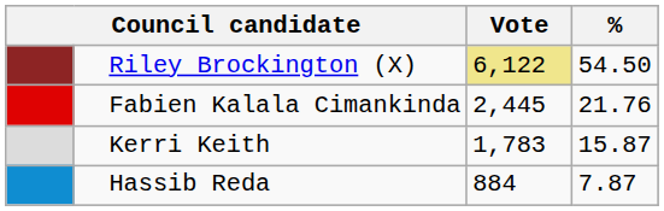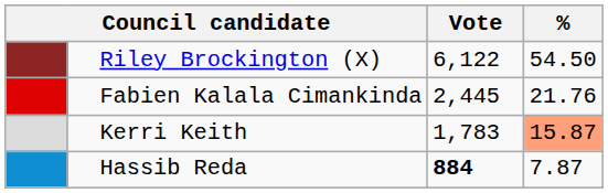Riley Brockington (X) | Vote: khaki background -> no background
Kerri Keith | %: no background -> lightsalmon background
Hassib Reda | Vote: normal -> bold
